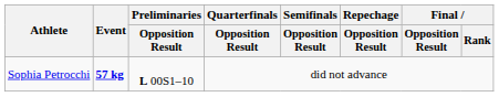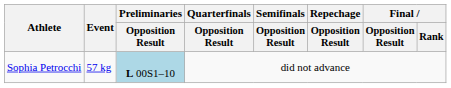Sophia Petrocchi | Event: bold -> normal
Sophia Petrocchi | Preliminaries / Opposition Result: no background -> lightblue background
